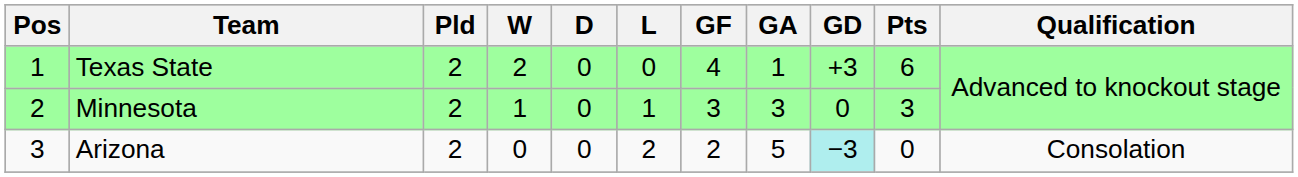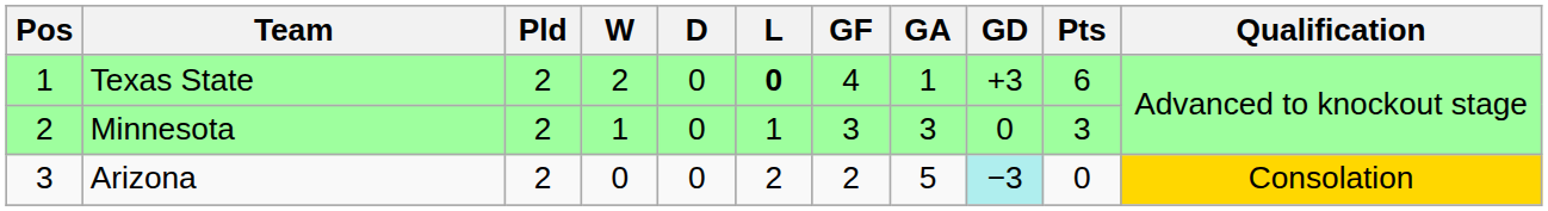Texas State | L: normal -> bold
Arizona | Qualification: no background -> gold background
